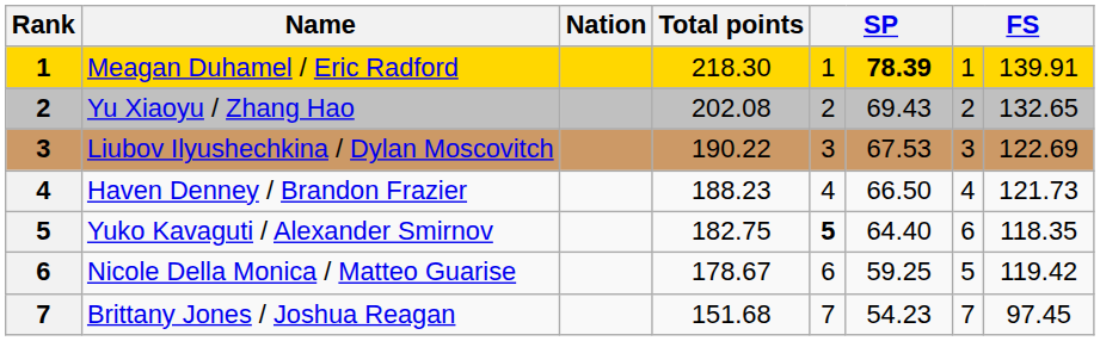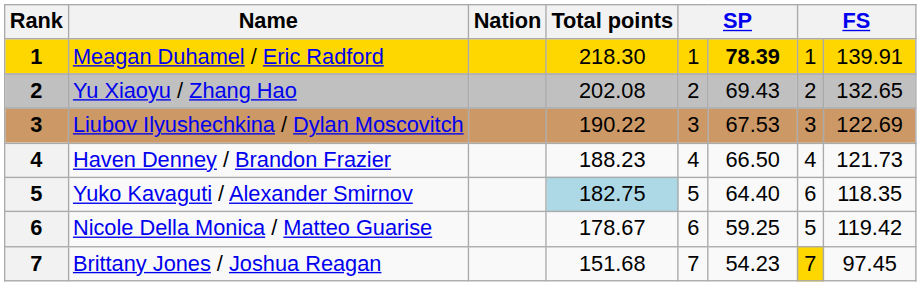Yuko Kavaguti / Alexander Smirnov | Total points: no background -> lightblue background
Yuko Kavaguti / Alexander Smirnov | column 5: bold -> normal
Brittany Jones / Joshua Reagan | column 7: no background -> gold background
